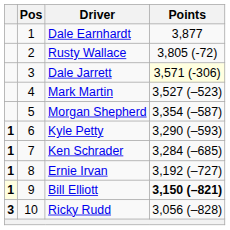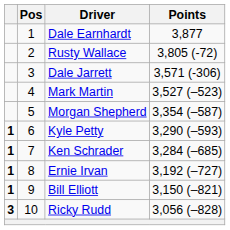Dale Jarrett | Points: lightyellow background -> no background
Bill Elliott | column 1: lightyellow background -> no background
Bill Elliott | Points: bold -> normal
